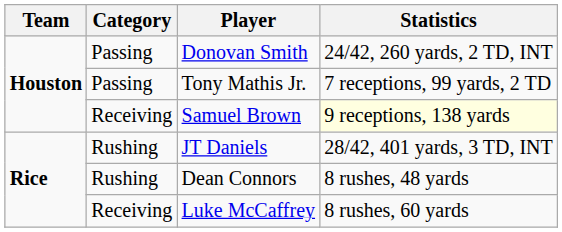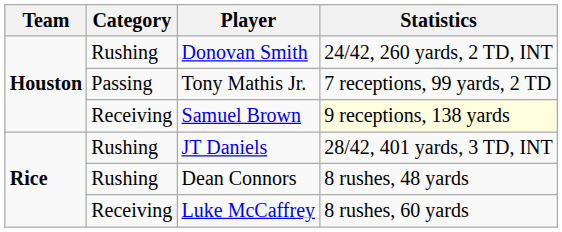Donovan Smith | Category: Passing -> Rushing
